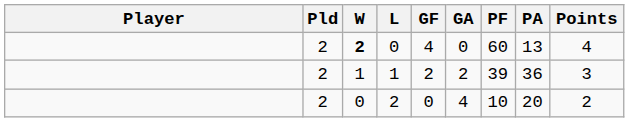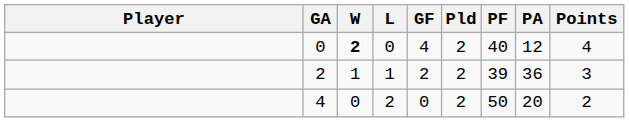columns swapped: Pld <-> GA
row 2 | PF: 60 -> 40
row 2 | PA: 13 -> 12
row 4 | PF: 10 -> 50
